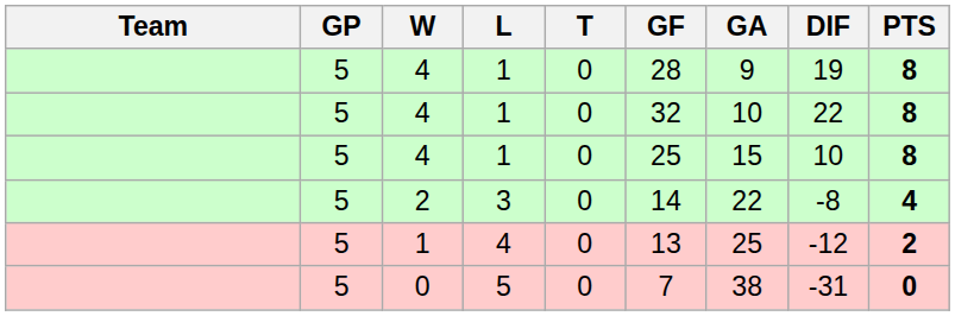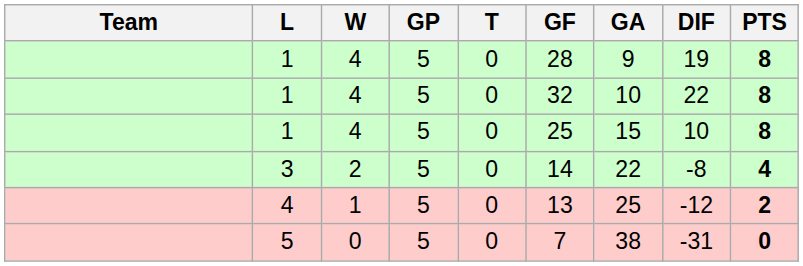columns swapped: GP <-> L
